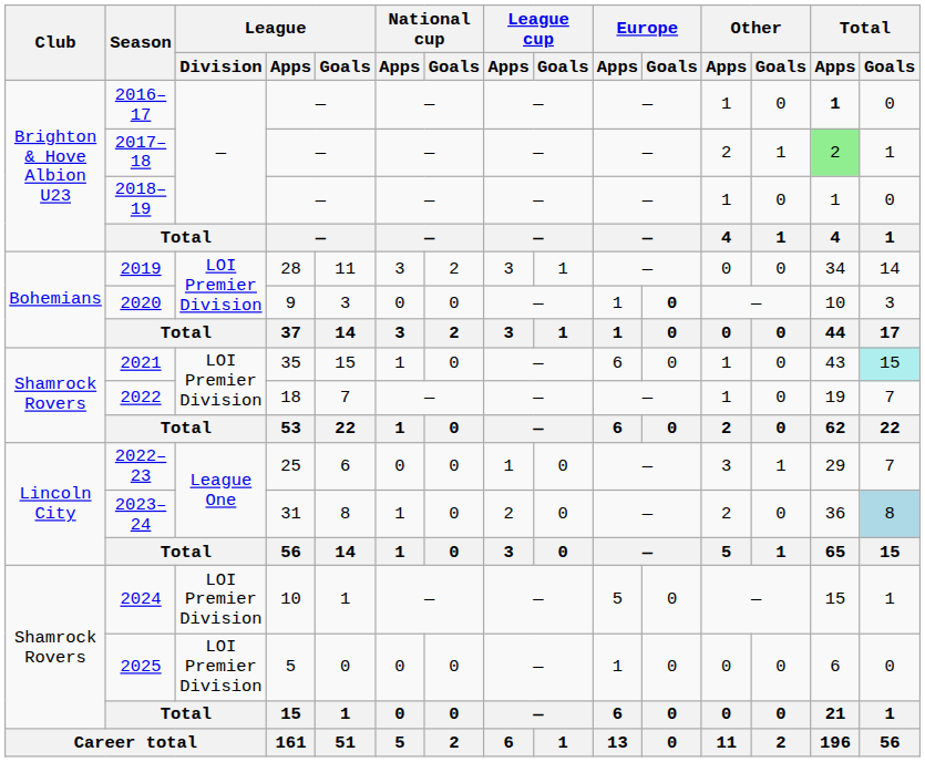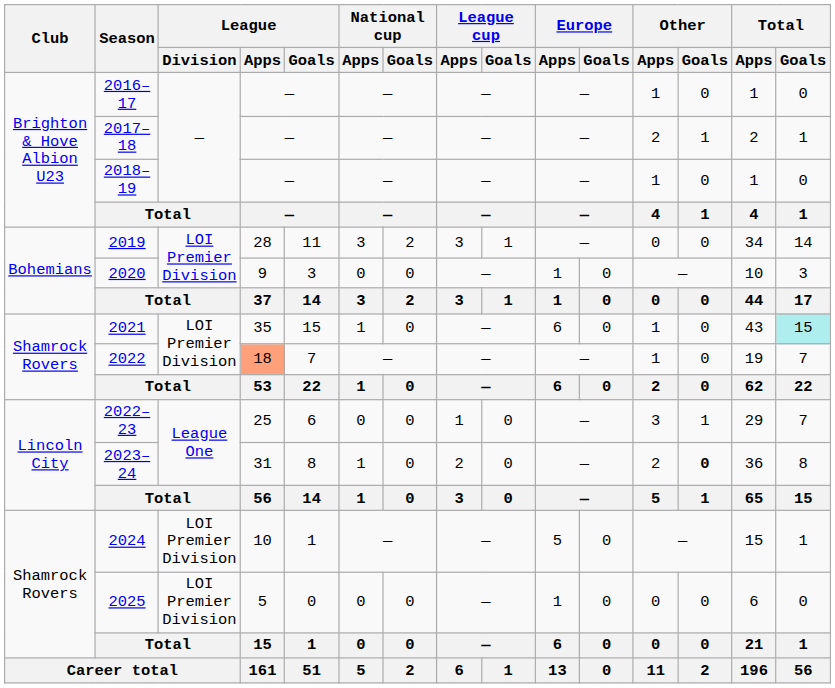2016–17 | Total / Apps: bold -> normal
2017–18 | Total / Apps: lightgreen background -> no background
2020 | Europe / Goals: bold -> normal
2022 | League / Apps: no background -> lightsalmon background
2023–24 | Other / Goals: normal -> bold
2023–24 | Total / Goals: lightblue background -> no background
